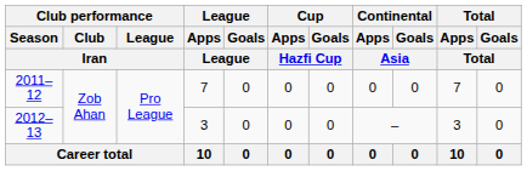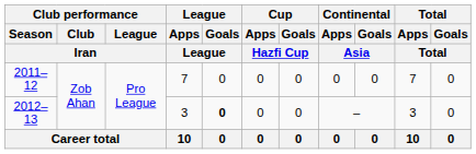2012–13 | League / Goals / League: normal -> bold
